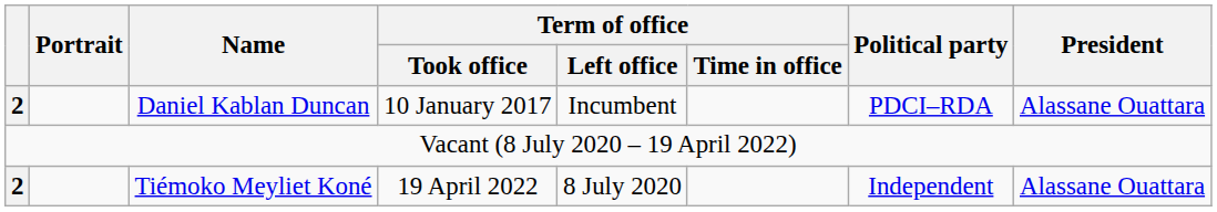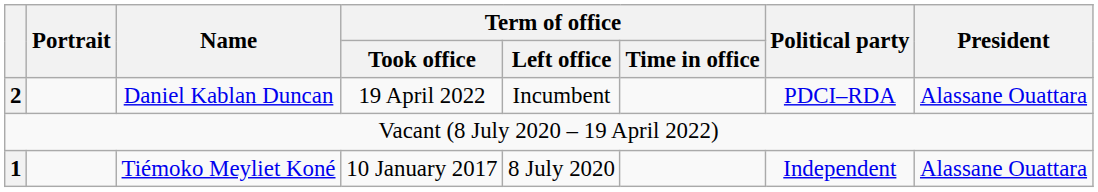Daniel Kablan Duncan | Term of office / Took office: 10 January 2017 -> 19 April 2022
Tiémoko Meyliet Koné | column 1: 2 -> 1
Tiémoko Meyliet Koné | Term of office / Took office: 19 April 2022 -> 10 January 2017
